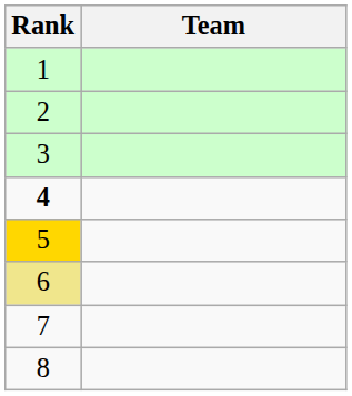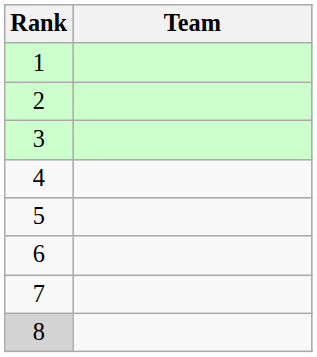4 | Rank: bold -> normal
5 | Rank: gold background -> no background
6 | Rank: khaki background -> no background
8 | Rank: no background -> lightgrey background
